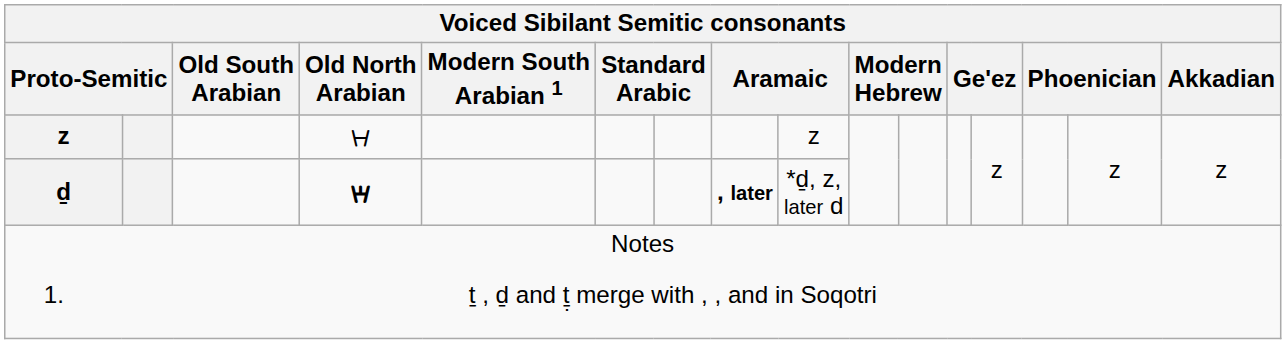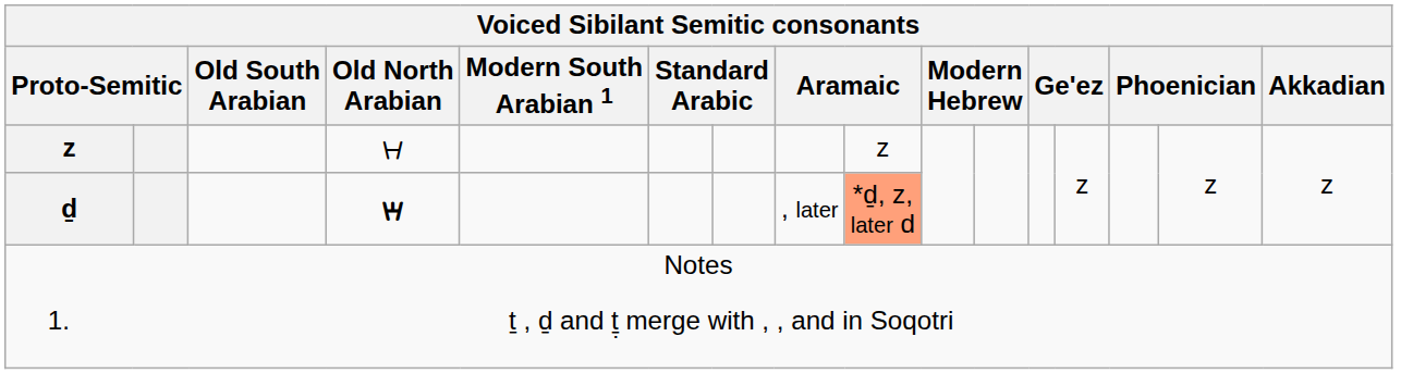ḏ | column 8: bold -> normal
ḏ | column 9: no background -> lightsalmon background
